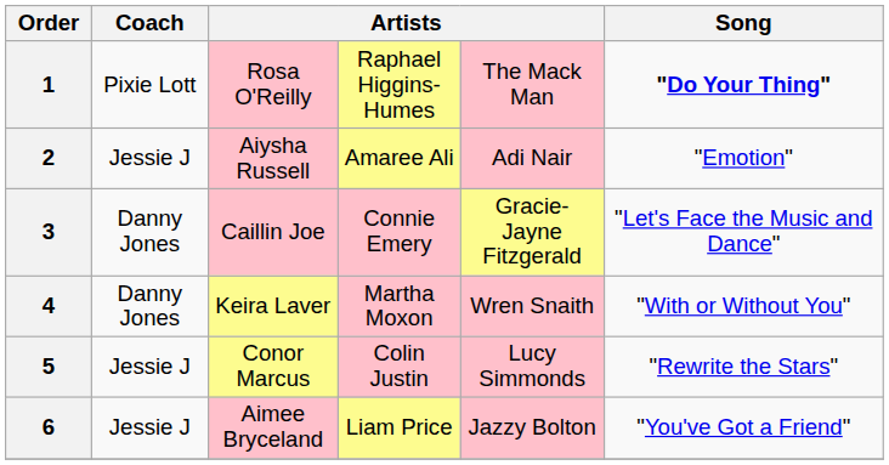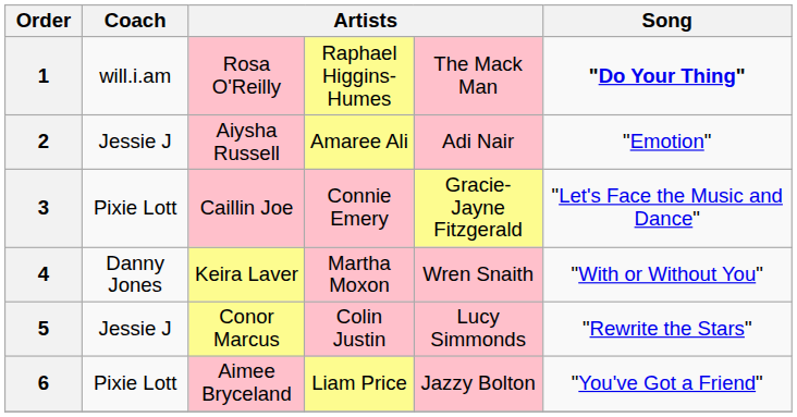1 | Coach: Pixie Lott -> will.i.am
3 | Coach: Danny Jones -> Pixie Lott
6 | Coach: Jessie J -> Pixie Lott
